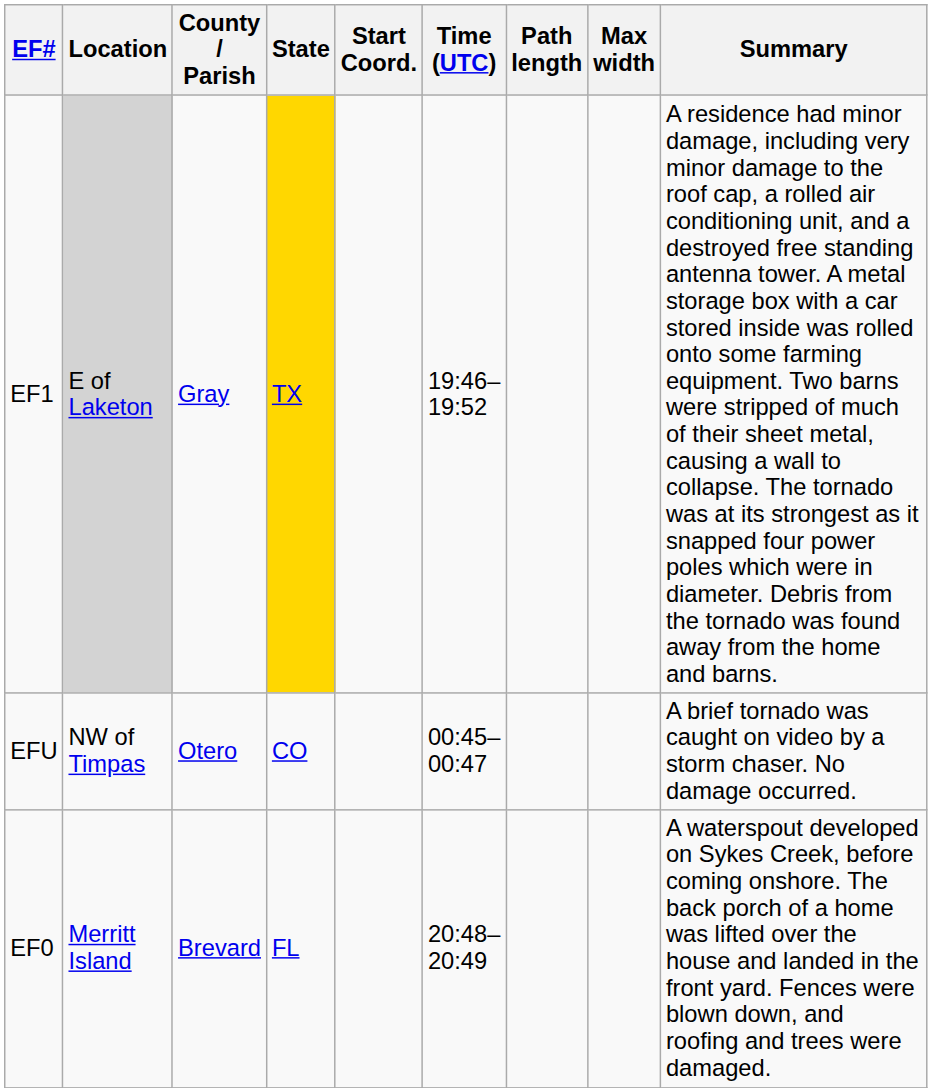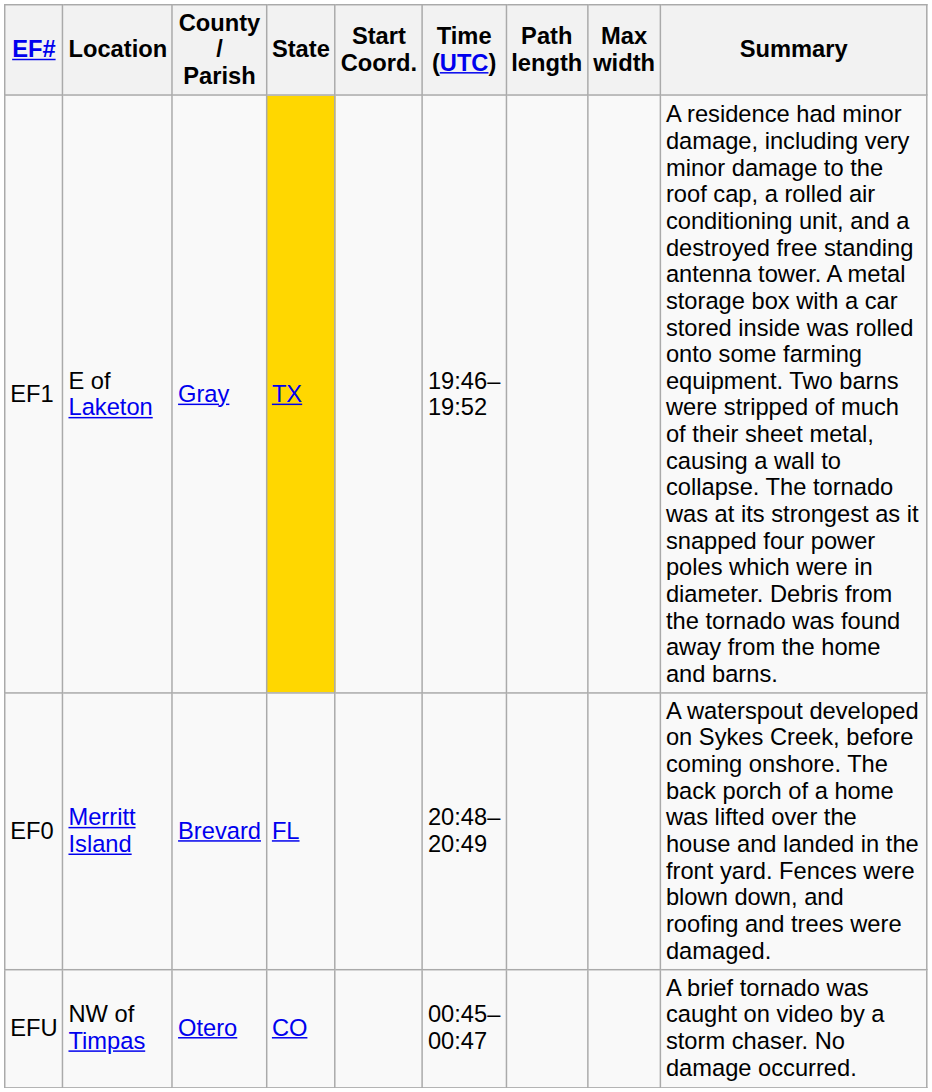EF1 | Location: lightgrey background -> no background
rows swapped: EF0 <-> EFU
